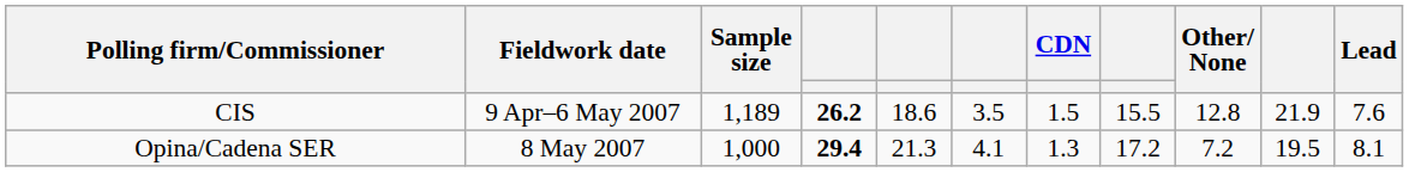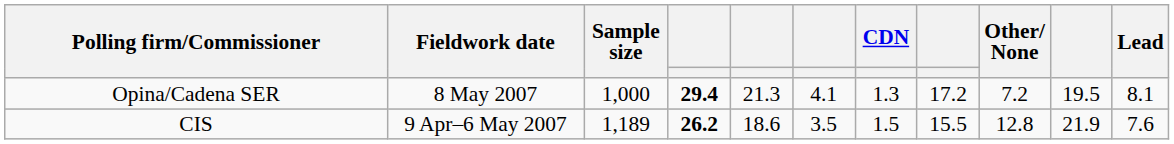rows swapped: Opina/Cadena SER <-> CIS
